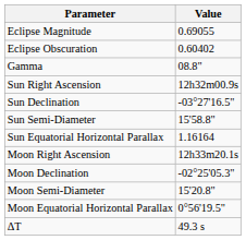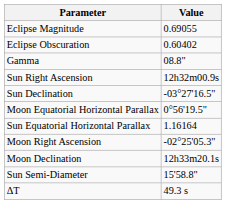rows swapped: Sun Semi-Diameter <-> Moon Equatorial Horizontal Parallax
Moon Right Ascension | Value: 12h33m20.1s -> -02°25'05.3"
Moon Declination | Value: -02°25'05.3" -> 12h33m20.1s
- row: Moon Semi-Diameter | 15'20.8"
